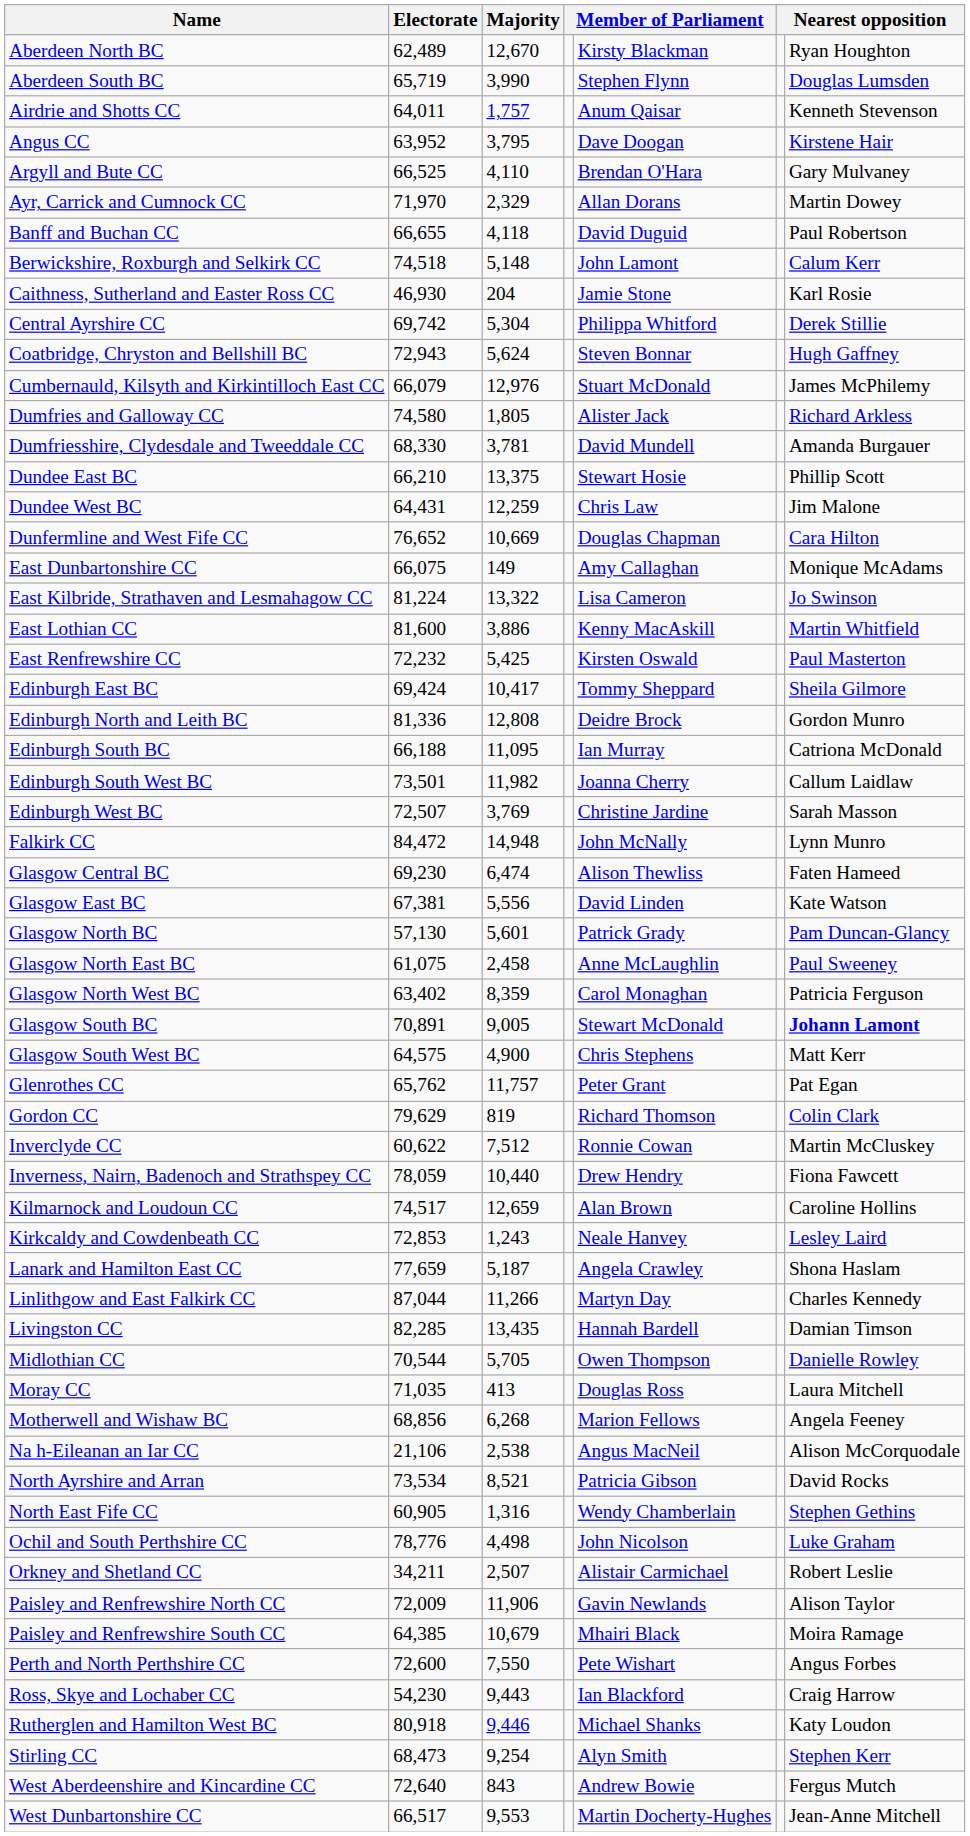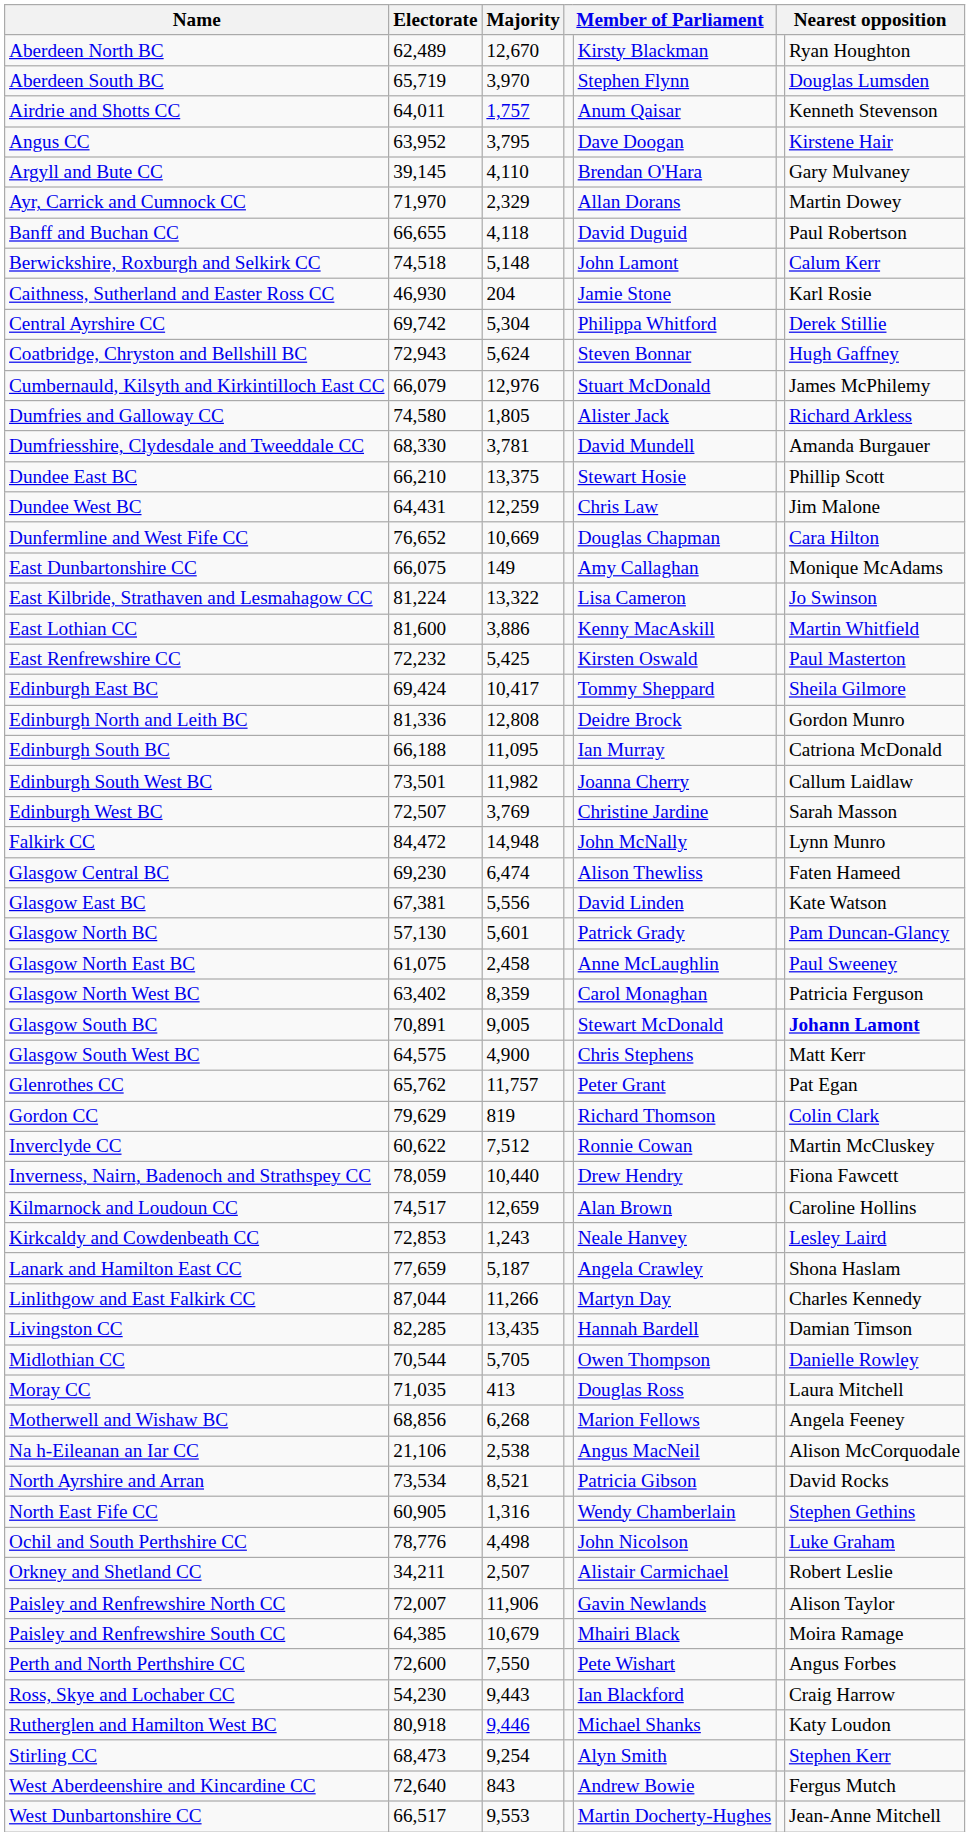Aberdeen South BC | Majority: 3,990 -> 3,970
Argyll and Bute CC | Electorate: 66,525 -> 39,145
Paisley and Renfrewshire North CC | Electorate: 72,009 -> 72,007
